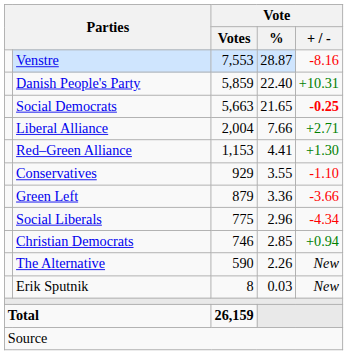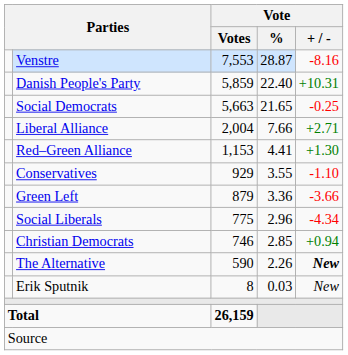Social Democrats | Vote / + / -: bold -> normal
The Alternative | Vote / + / -: normal -> bold
